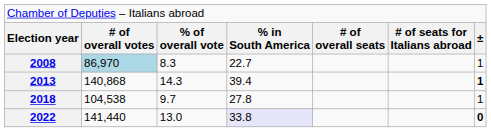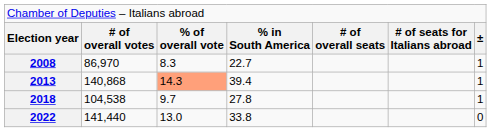2008 | column 2: lightblue background -> no background
2013 | column 3: no background -> lightsalmon background
2013 | column 7: bold -> normal
2022 | column 4: lavender background -> no background
2022 | column 7: bold -> normal
